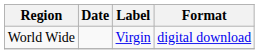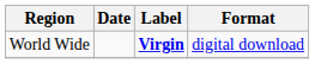World Wide | Label: normal -> bold
